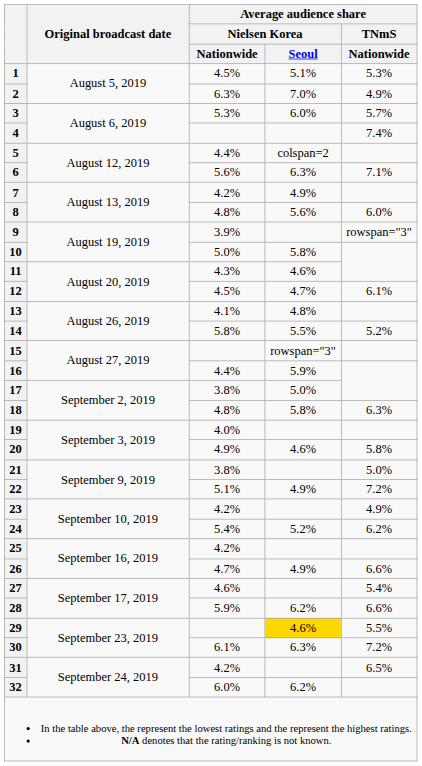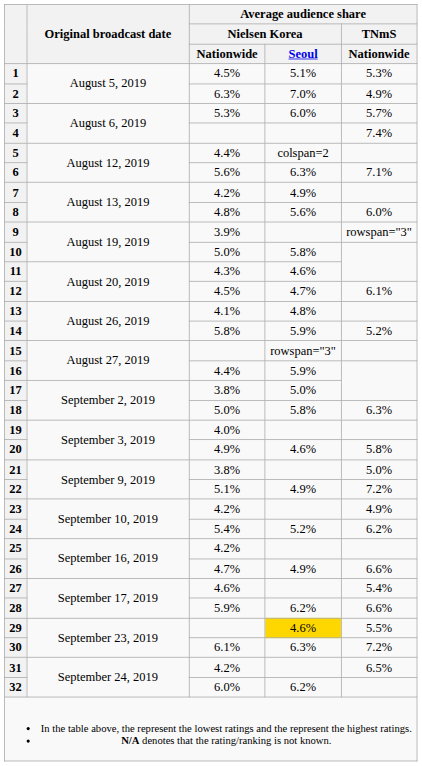14 | Average audience share / Nielsen Korea / Seoul: 5.5% -> 5.9%
18 | Average audience share / Nielsen Korea / Nationwide: 4.8% -> 5.0%
